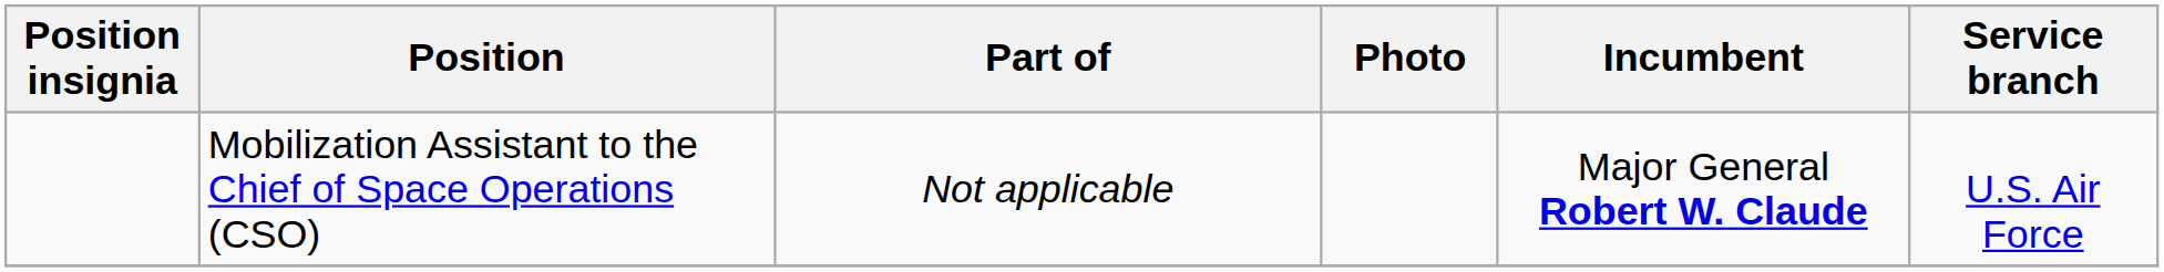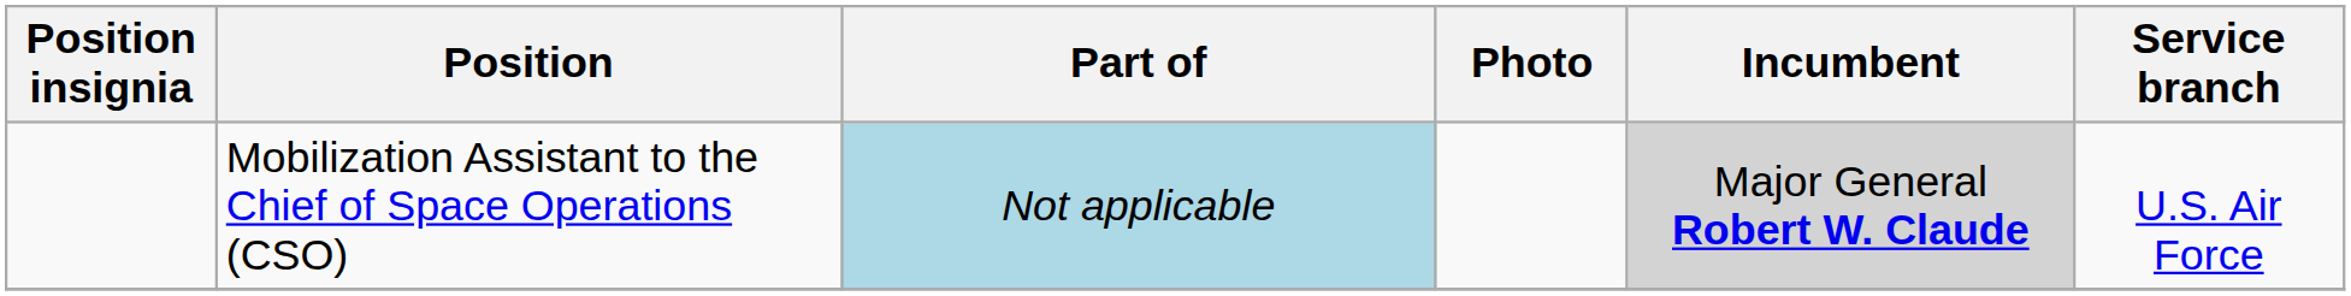row 2 | Part of: no background -> lightblue background
row 2 | Incumbent: no background -> lightgrey background
